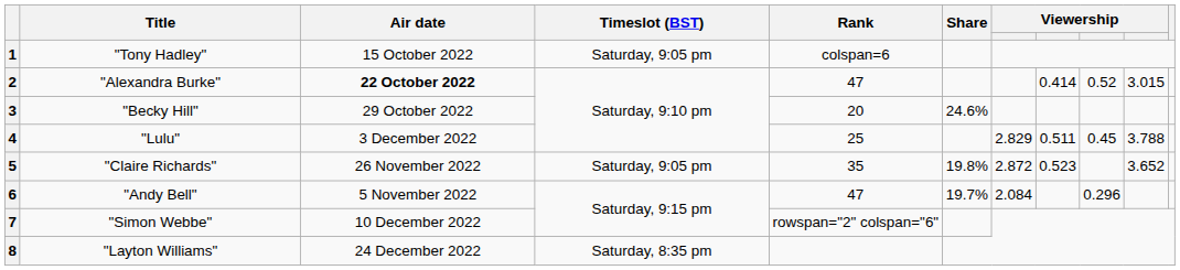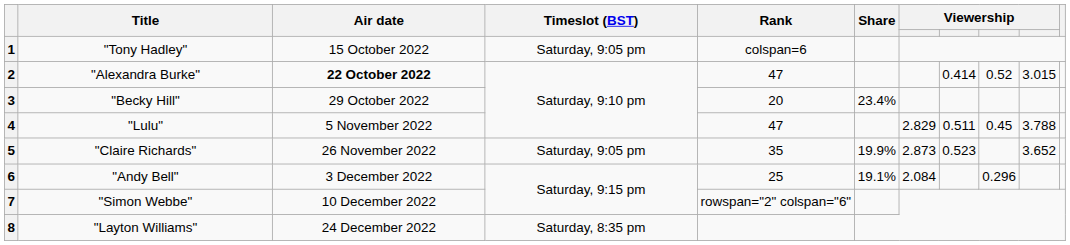3 | Share: 24.6% -> 23.4%
4 | Air date: 3 December 2022 -> 5 November 2022
4 | Rank: 25 -> 47
5 | Share: 19.8% -> 19.9%
5 | column 7: 2.872 -> 2.873
6 | Air date: 5 November 2022 -> 3 December 2022
6 | Rank: 47 -> 25
6 | Share: 19.7% -> 19.1%
